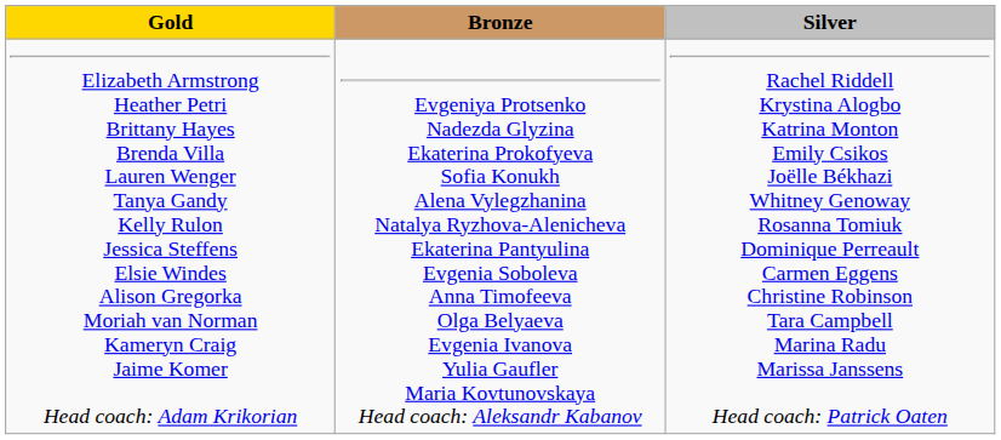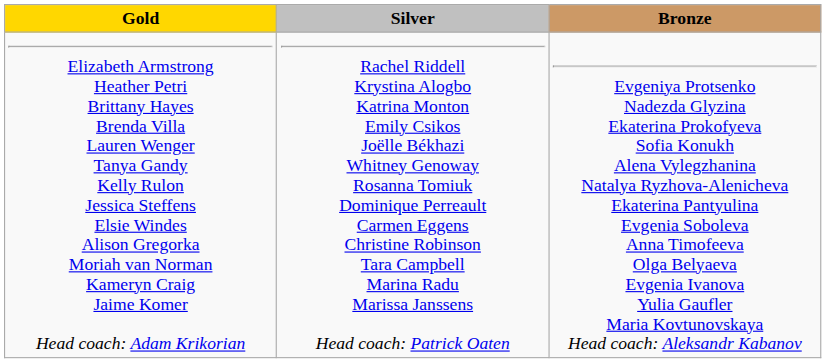columns swapped: Silver <-> Bronze
